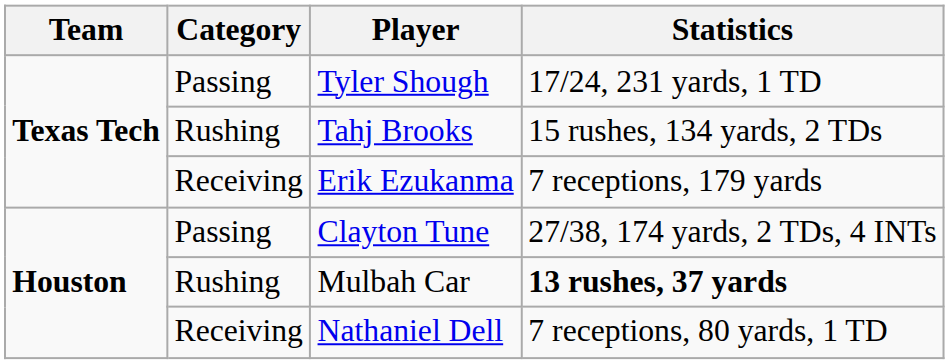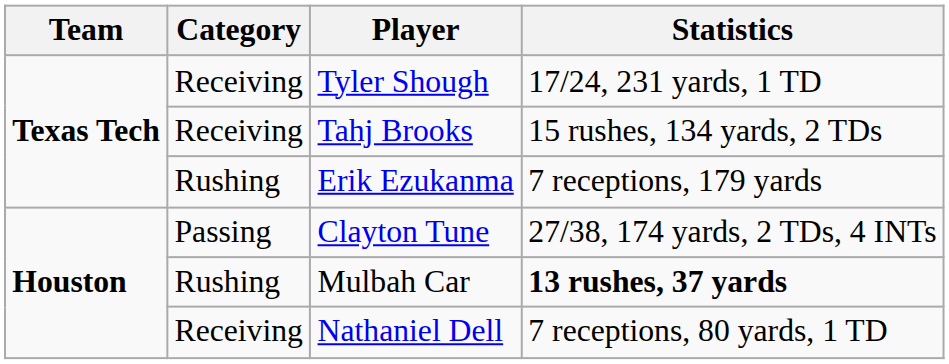Tyler Shough | Category: Passing -> Receiving
Tahj Brooks | Category: Rushing -> Receiving
Erik Ezukanma | Category: Receiving -> Rushing
